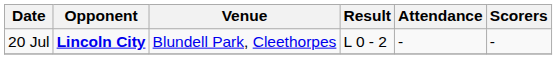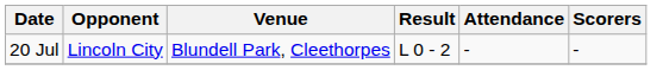20 Jul | Opponent: bold -> normal
